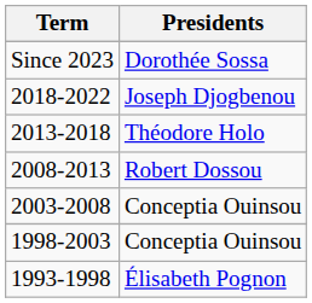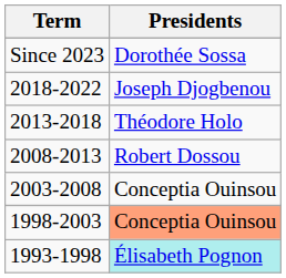1998-2003 | Presidents: no background -> lightsalmon background
1993-1998 | Presidents: no background -> paleturquoise background
